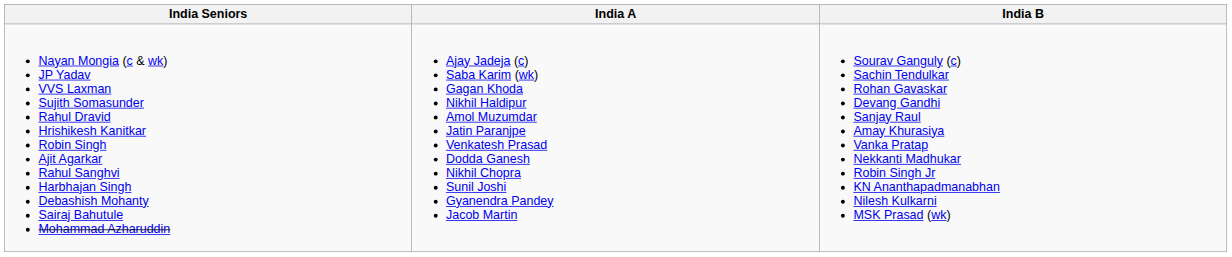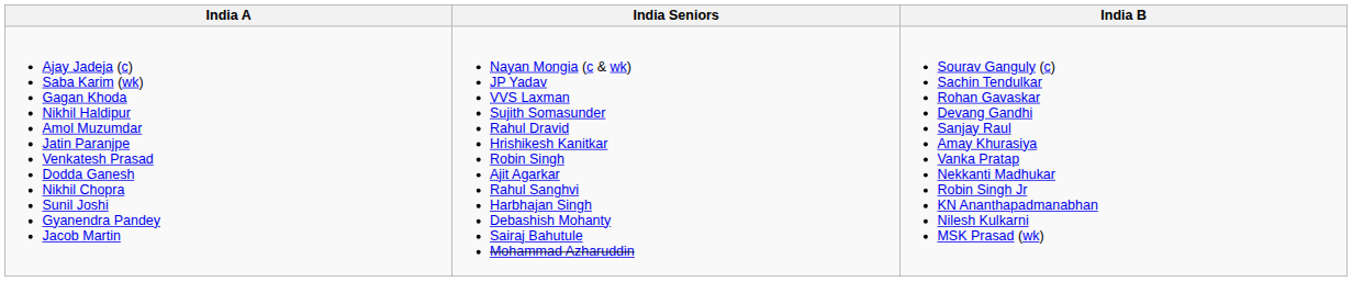columns swapped: India Seniors <-> India A
